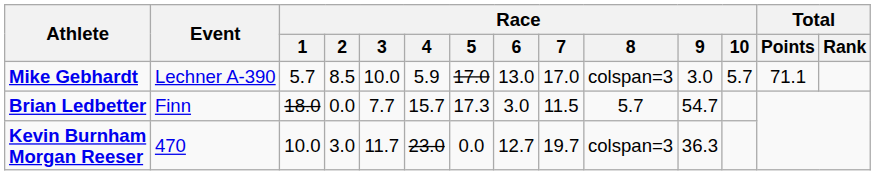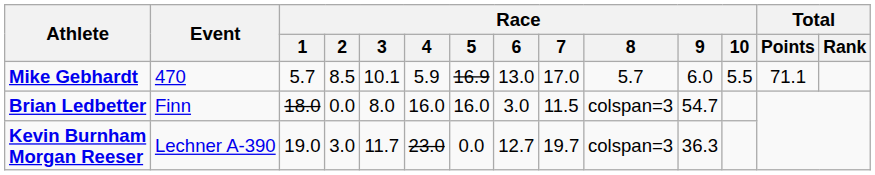Mike Gebhardt | Event: Lechner A-390 -> 470
Mike Gebhardt | Race / 3: 10.0 -> 10.1
Mike Gebhardt | Race / 5: 17.0 -> 16.9
Mike Gebhardt | Race / 8: colspan=3 -> 5.7
Mike Gebhardt | Race / 9: 3.0 -> 6.0
Mike Gebhardt | Race / 10: 5.7 -> 5.5
Brian Ledbetter | Race / 3: 7.7 -> 8.0
Brian Ledbetter | Race / 4: 15.7 -> 16.0
Brian Ledbetter | Race / 5: 17.3 -> 16.0
Brian Ledbetter | Race / 8: 5.7 -> colspan=3
Kevin Burnham Morgan Reeser | Event: 470 -> Lechner A-390
Kevin Burnham Morgan Reeser | Race / 1: 10.0 -> 19.0
